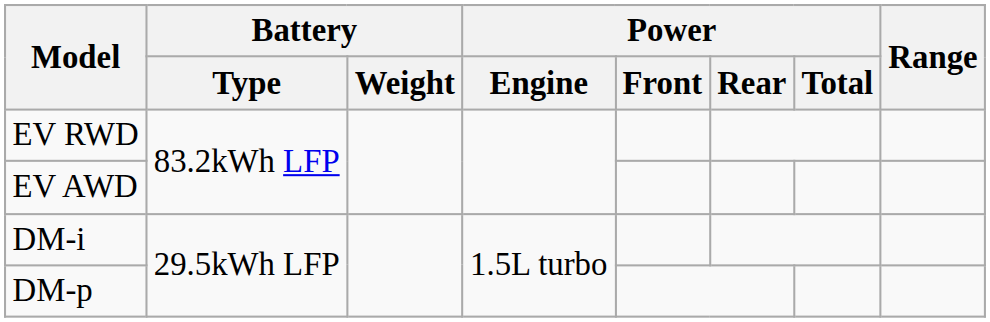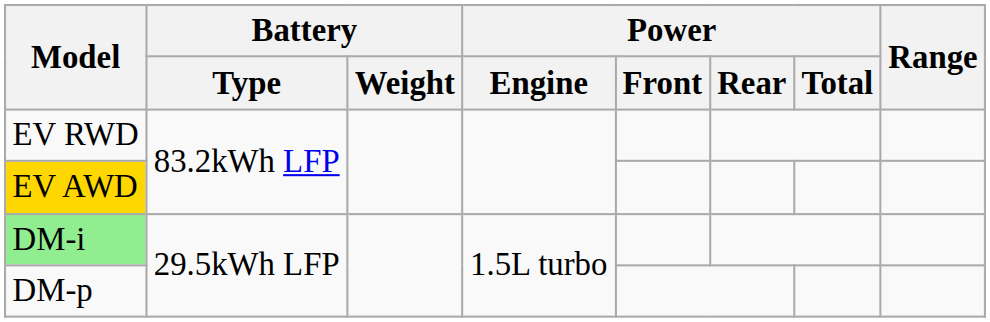EV AWD | Model: no background -> gold background
DM-i | Model: no background -> lightgreen background
